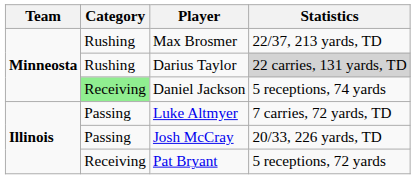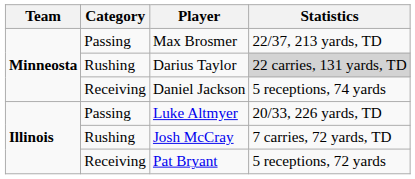Max Brosmer | Category: Rushing -> Passing
Daniel Jackson | Category: lightgreen background -> no background
Luke Altmyer | Statistics: 7 carries, 72 yards, TD -> 20/33, 226 yards, TD
Josh McCray | Category: Passing -> Rushing
Josh McCray | Statistics: 20/33, 226 yards, TD -> 7 carries, 72 yards, TD
